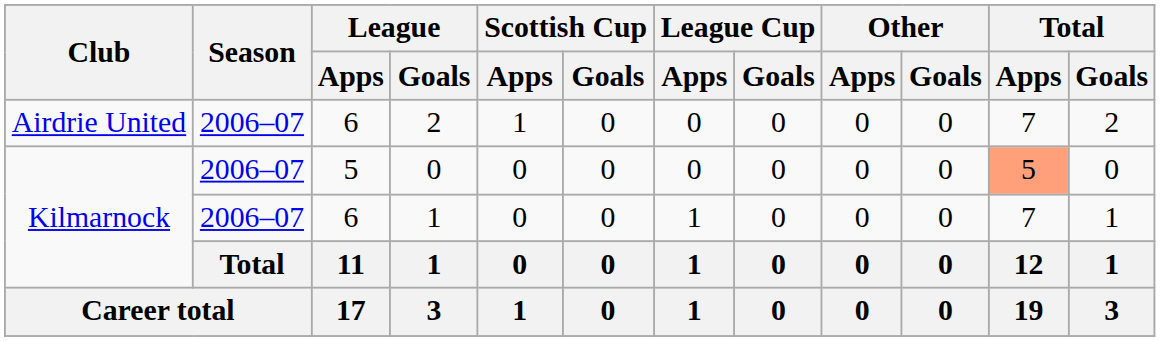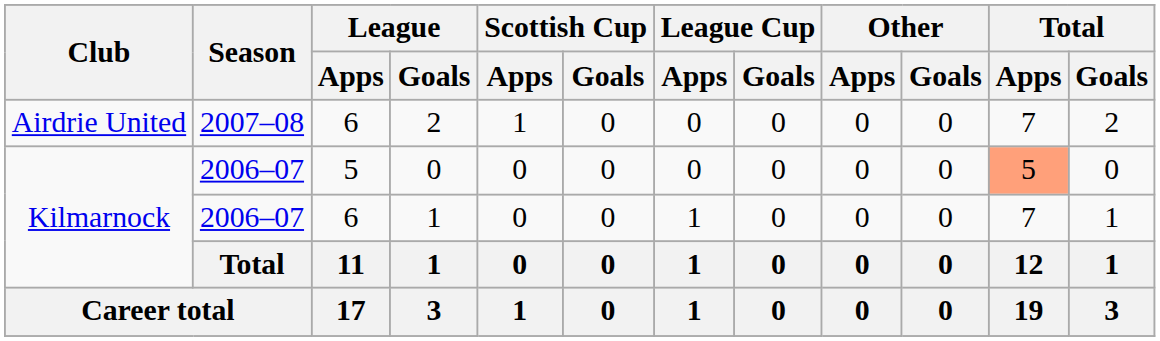row 3 | Season: 2006–07 -> 2007–08
